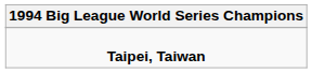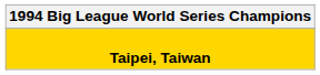row 2 | column 1: no background -> gold background
